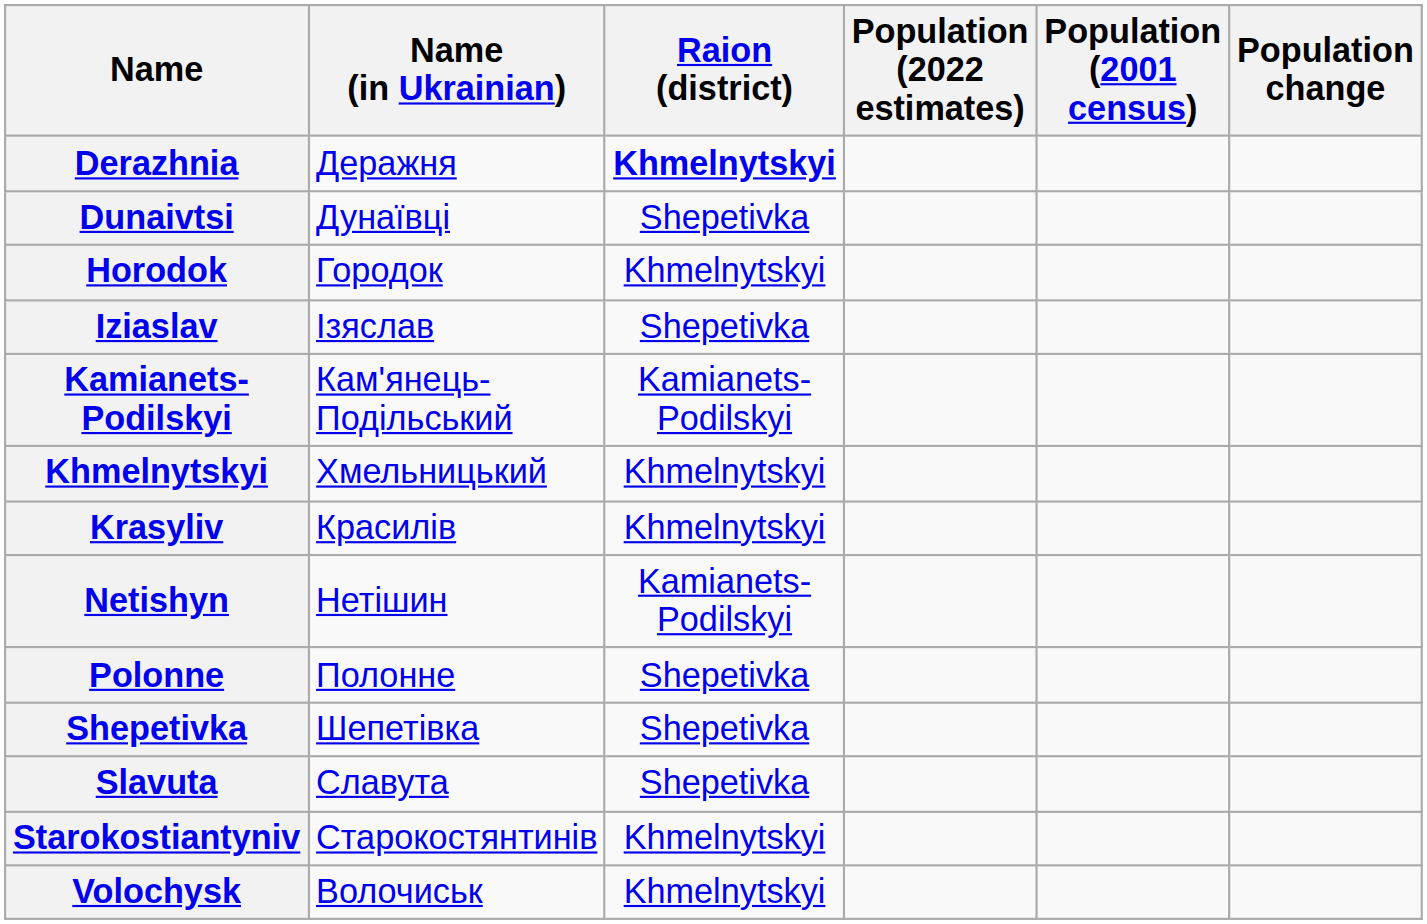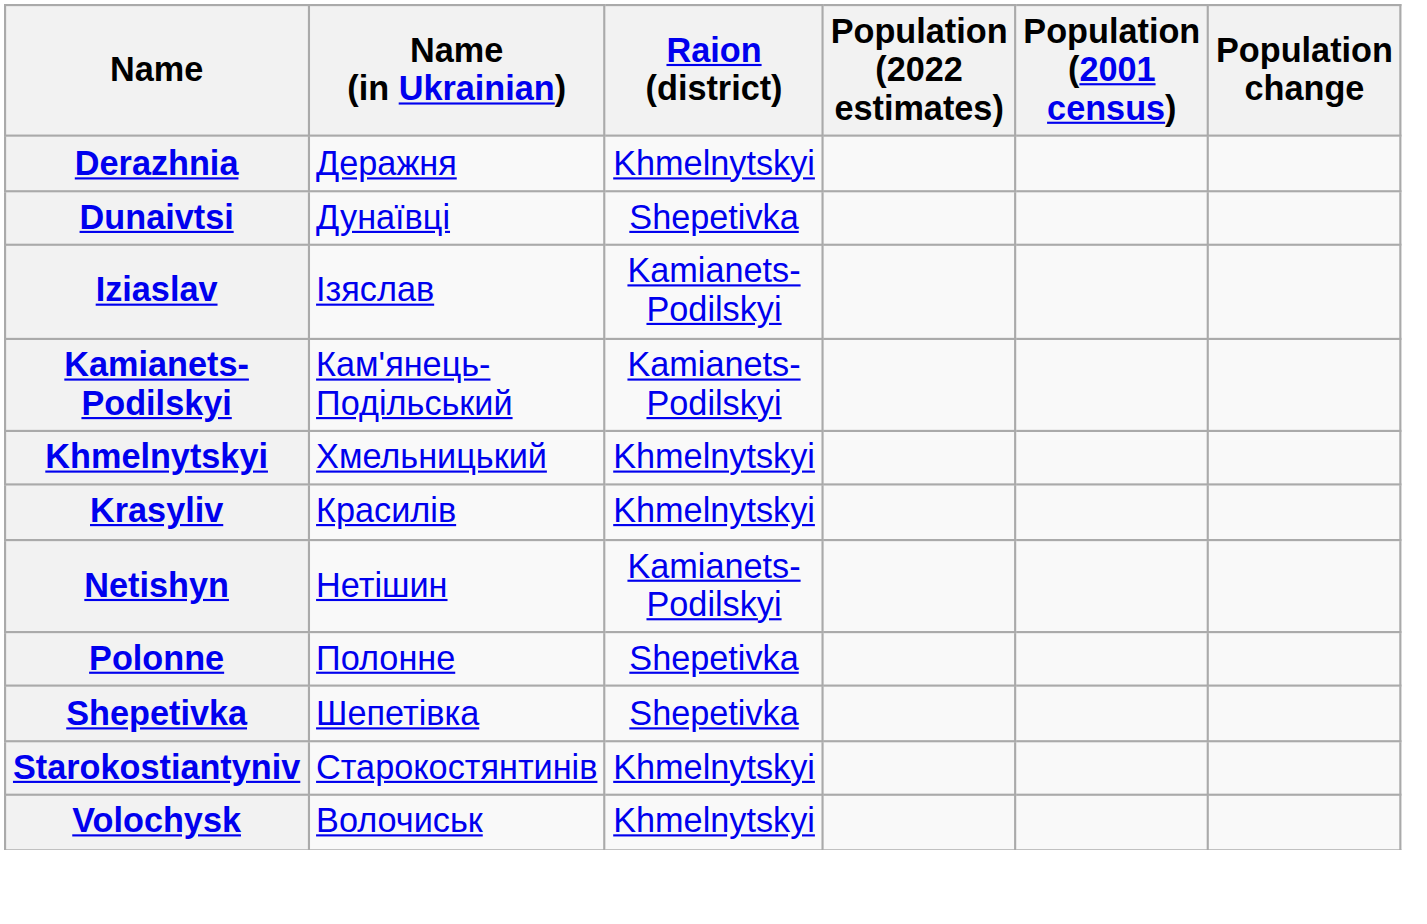Derazhnia | Raion (district): bold -> normal
- row: Horodok | Городок | Khmelnytskyi
Iziaslav | Raion (district): Shepetivka -> Kamianets-Podilskyi
- row: Slavuta | Славута | Shepetivka
